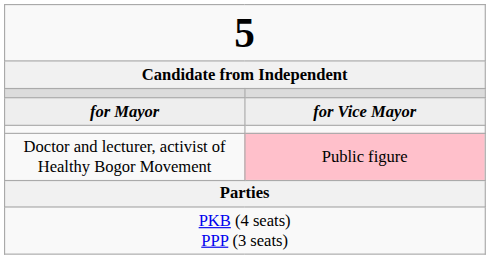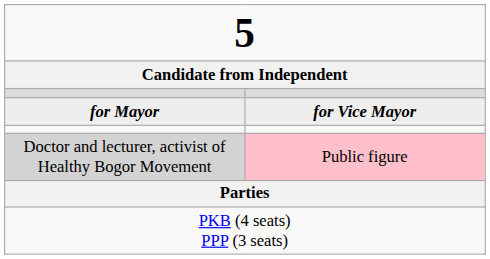row 6 | column 1: no background -> lightgrey background
